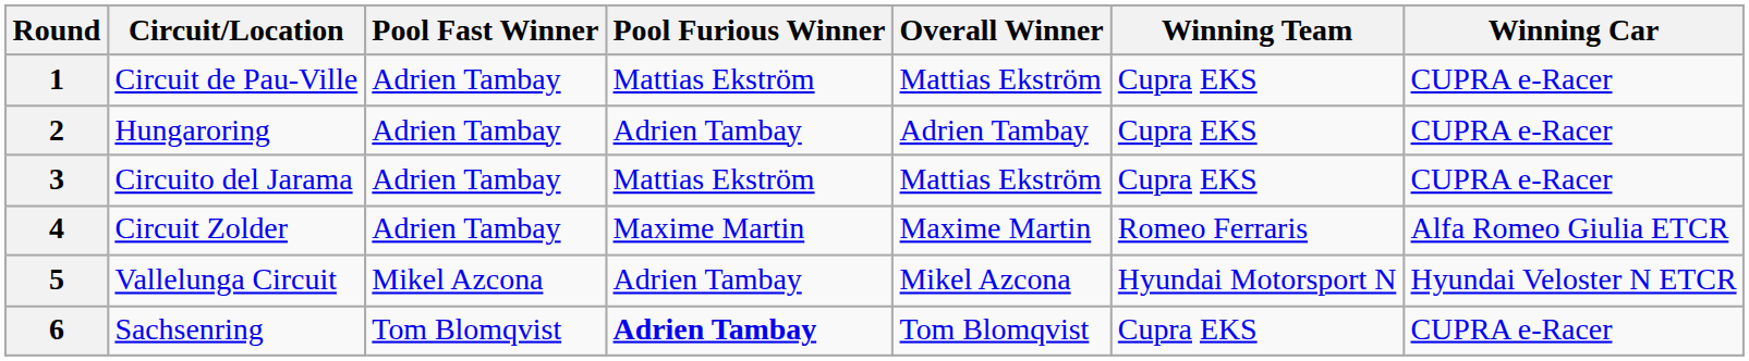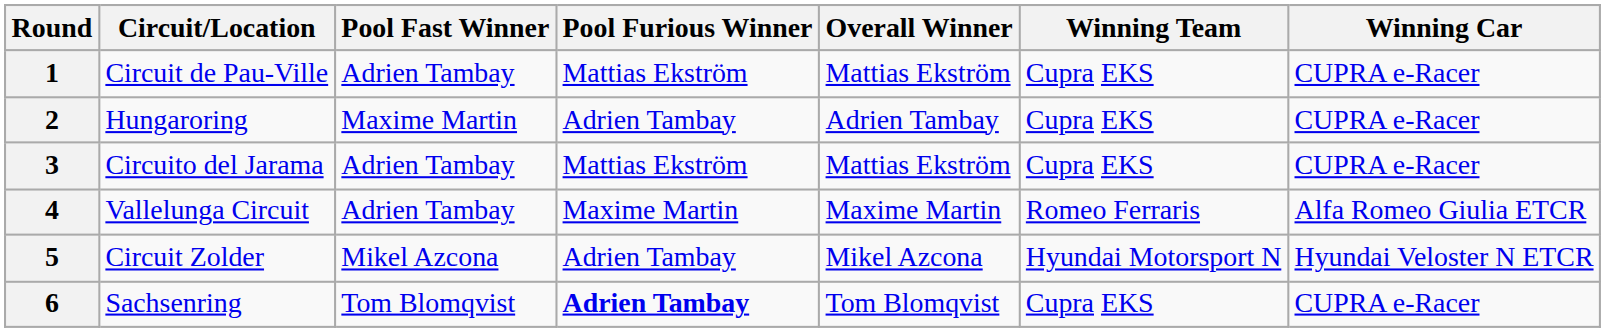2 | Pool Fast Winner: Adrien Tambay -> Maxime Martin
4 | Circuit/Location: Circuit Zolder -> Vallelunga Circuit
5 | Circuit/Location: Vallelunga Circuit -> Circuit Zolder
